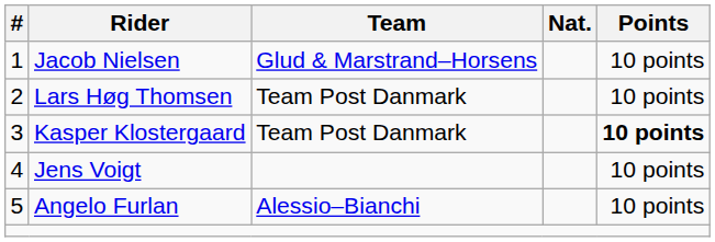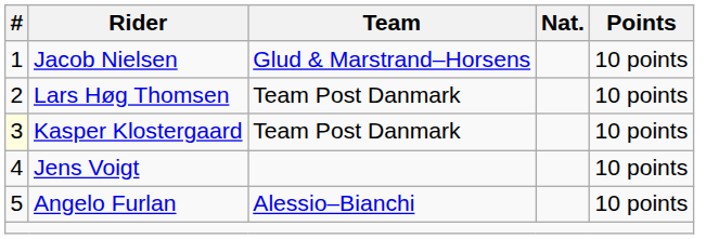Kasper Klostergaard | #: no background -> lightyellow background
Kasper Klostergaard | Points: bold -> normal
